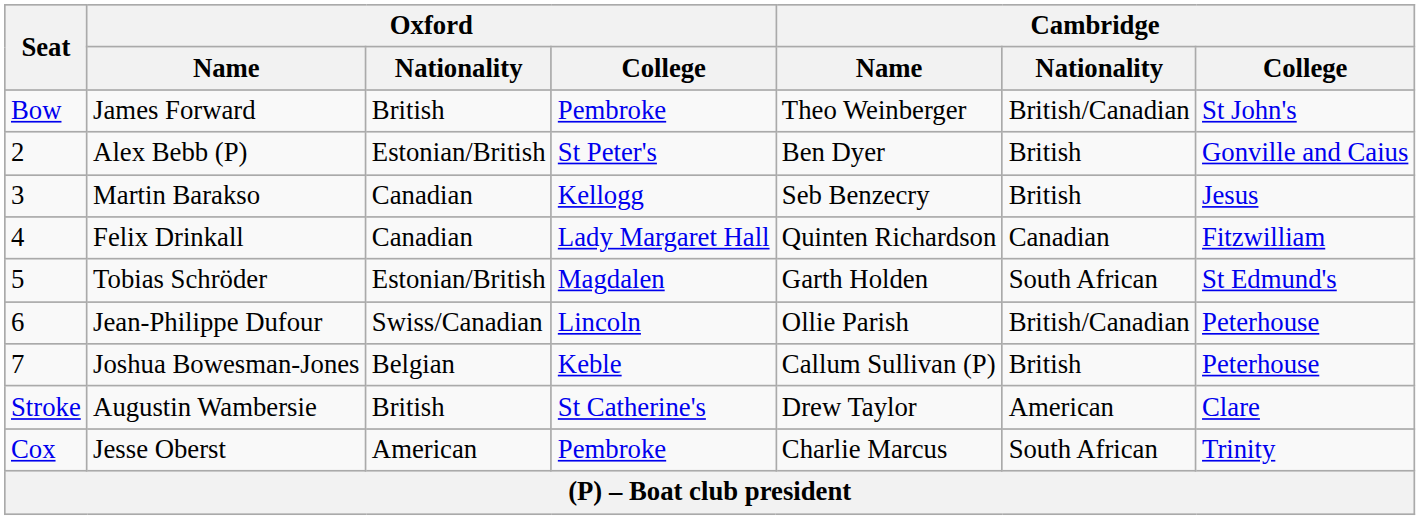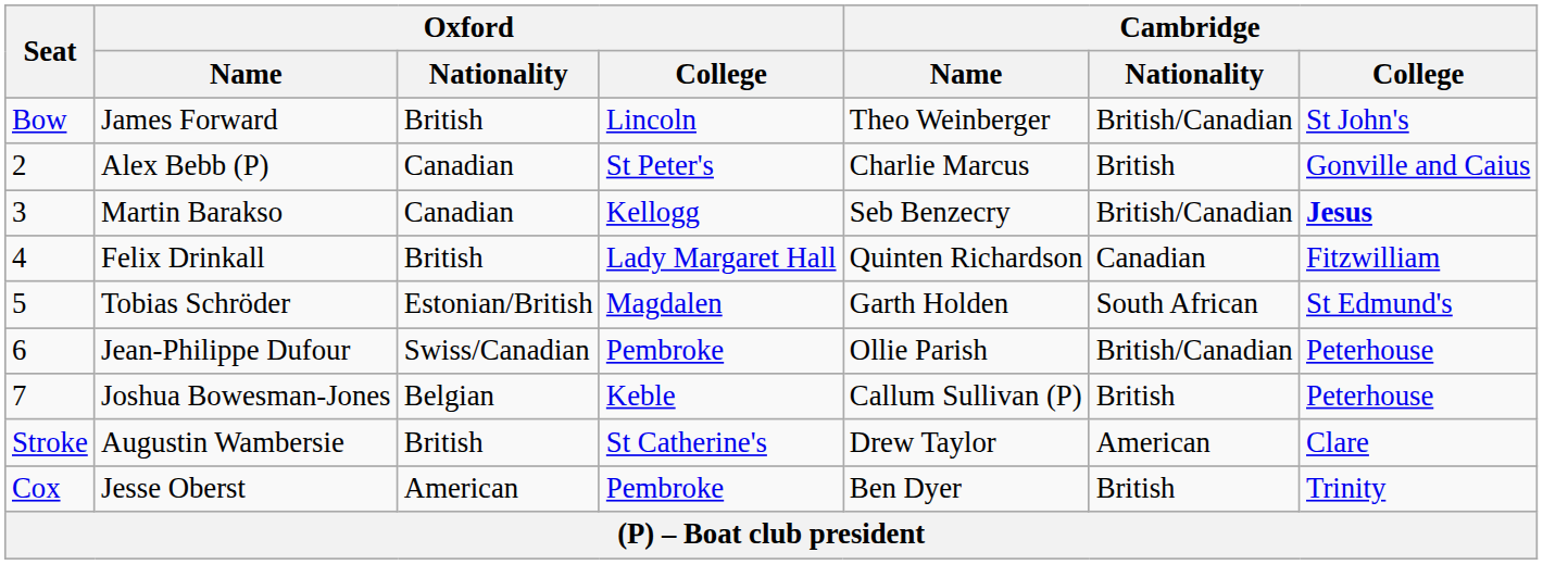James Forward | Oxford / College: Pembroke -> Lincoln
Alex Bebb (P) | Oxford / Nationality: Estonian/British -> Canadian
Alex Bebb (P) | Cambridge / Name: Ben Dyer -> Charlie Marcus
Martin Barakso | Cambridge / Nationality: British -> British/Canadian
Martin Barakso | Cambridge / College: normal -> bold
Felix Drinkall | Oxford / Nationality: Canadian -> British
Jean-Philippe Dufour | Oxford / College: Lincoln -> Pembroke
Jesse Oberst | Cambridge / Name: Charlie Marcus -> Ben Dyer
Jesse Oberst | Cambridge / Nationality: South African -> British
